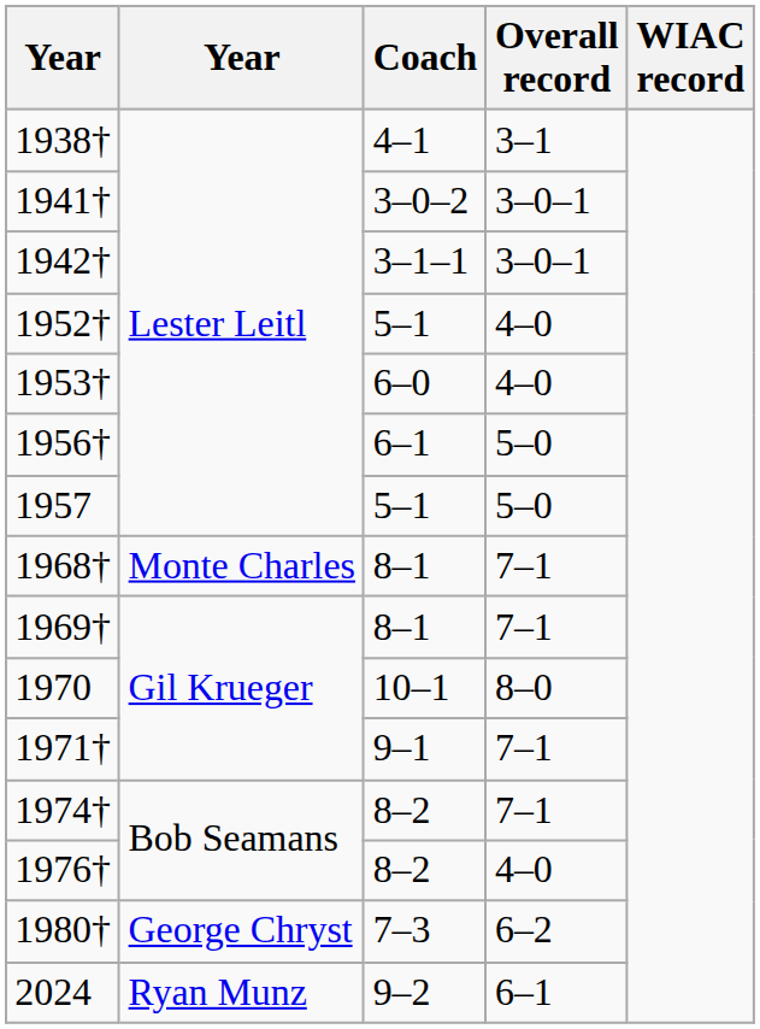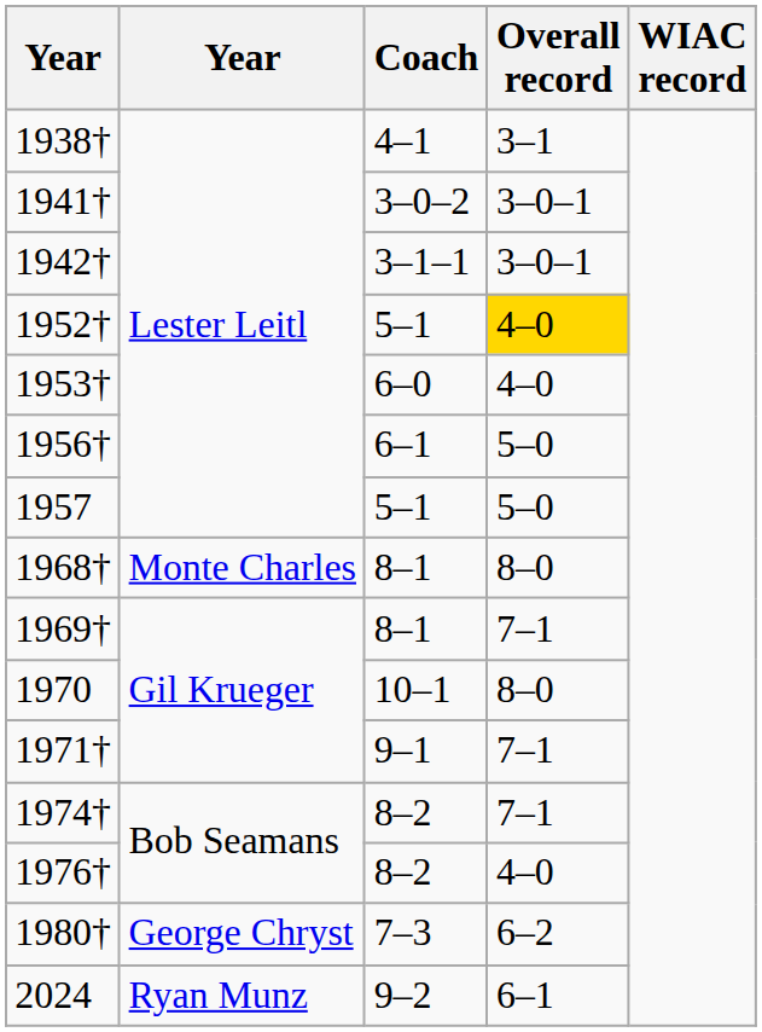1952† | Overall record: no background -> gold background
1968† | Overall record: 7–1 -> 8–0
